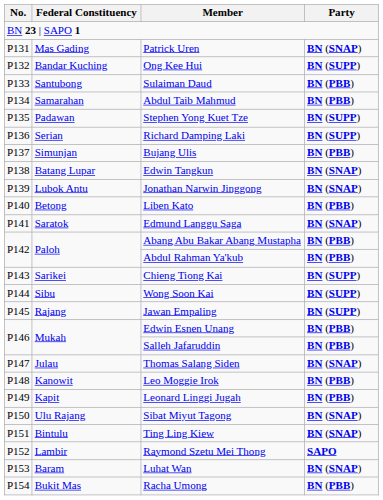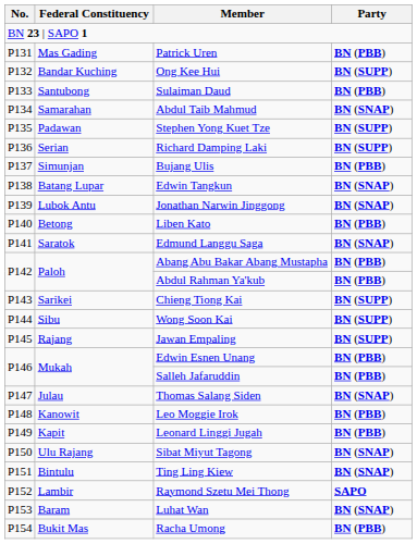Patrick Uren | Party: BN (SNAP) -> BN (PBB)
Abdul Taib Mahmud | Party: BN (PBB) -> BN (SNAP)
